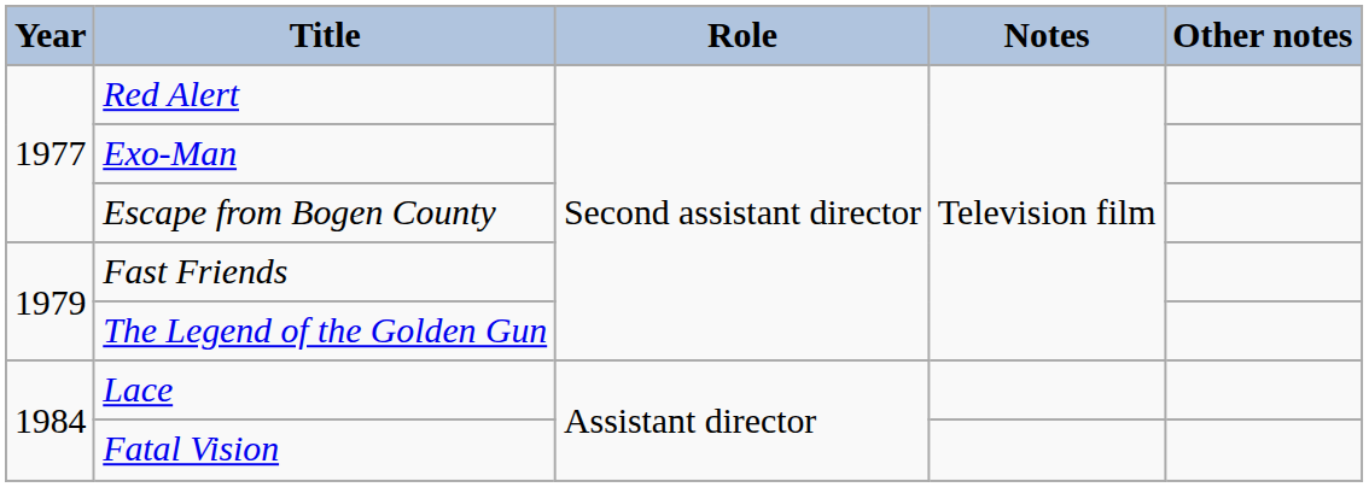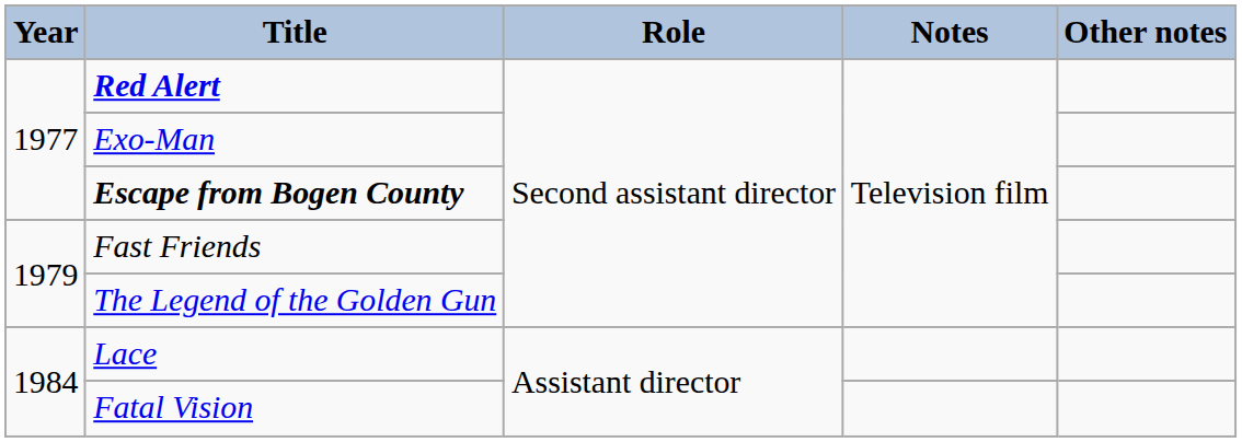Red Alert | Title: normal -> bold
Escape from Bogen County | Title: normal -> bold
